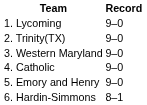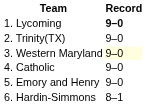1. Lycoming | Record: normal -> bold
3. Western Maryland | Record: no background -> lightyellow background
